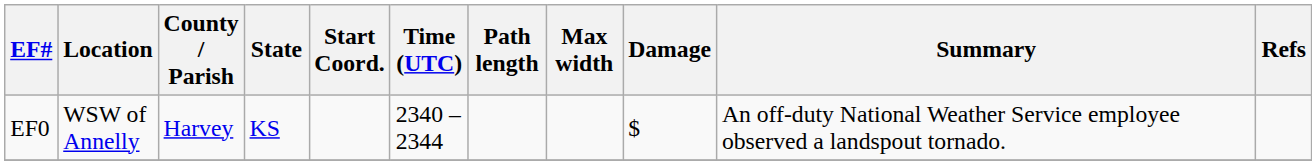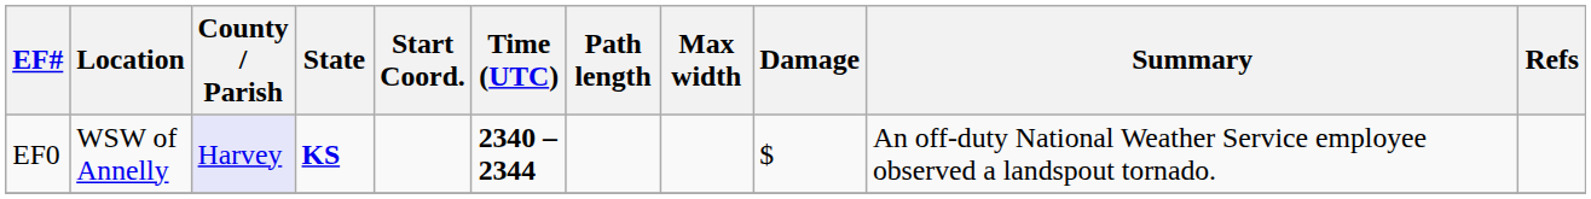EF0 | County / Parish: no background -> lavender background
EF0 | State: normal -> bold
EF0 | Time (UTC): normal -> bold
